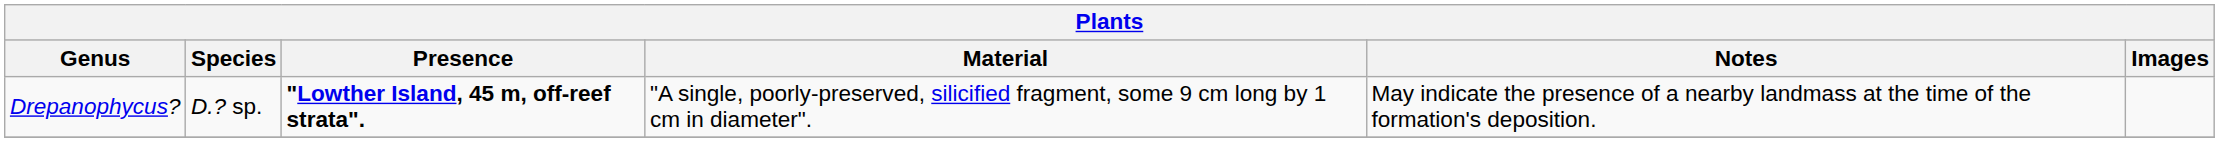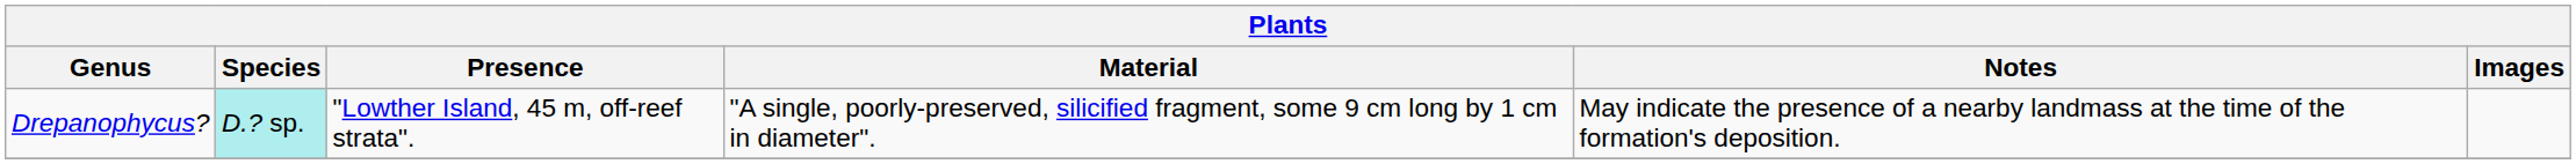Drepanophycus? | Species: no background -> paleturquoise background
Drepanophycus? | Presence: bold -> normal
